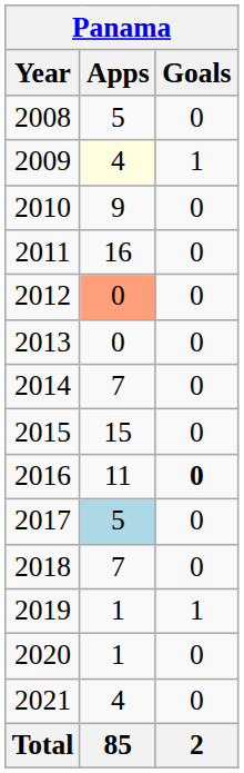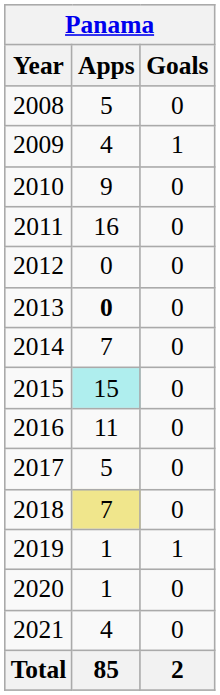2009 | Apps: lightyellow background -> no background
2012 | Apps: lightsalmon background -> no background
2013 | Apps: normal -> bold
2015 | Apps: no background -> paleturquoise background
2016 | Goals: bold -> normal
2017 | Apps: lightblue background -> no background
2018 | Apps: no background -> khaki background
